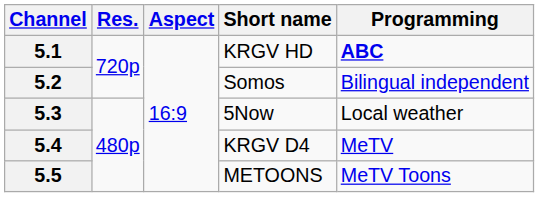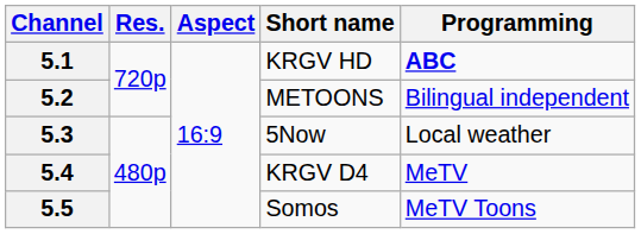5.2 | Short name: Somos -> METOONS
5.5 | Short name: METOONS -> Somos
